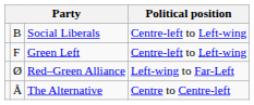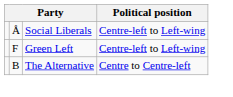Social Liberals | column 2: B -> Å
- row: Ø | Red–Green Alliance | Left-wing to Far-Left
The Alternative | column 2: Å -> B
